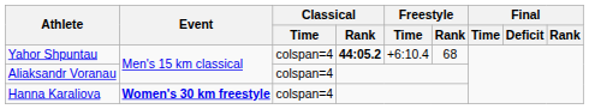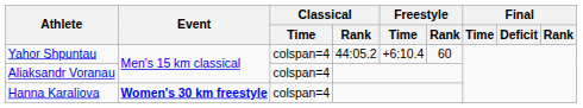Yahor Shpuntau | Classical / Rank: bold -> normal
Yahor Shpuntau | Freestyle / Rank: 68 -> 60
